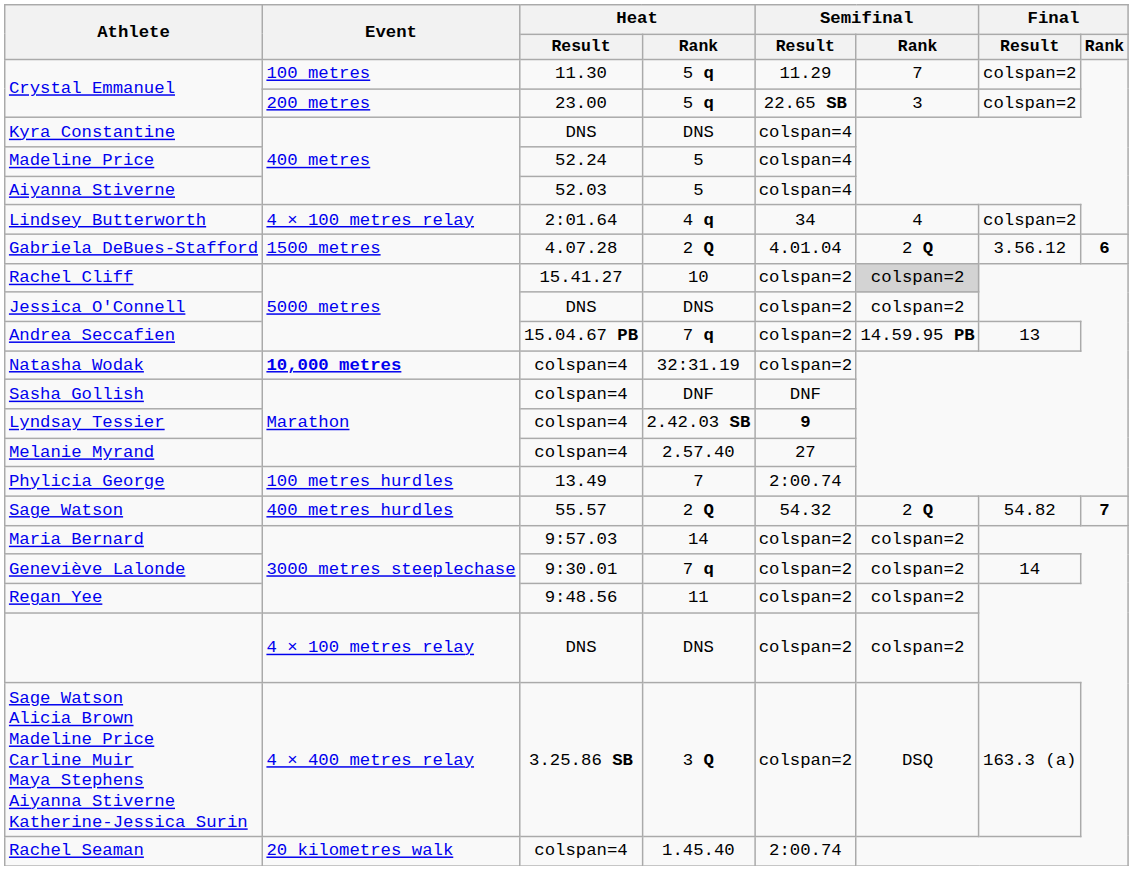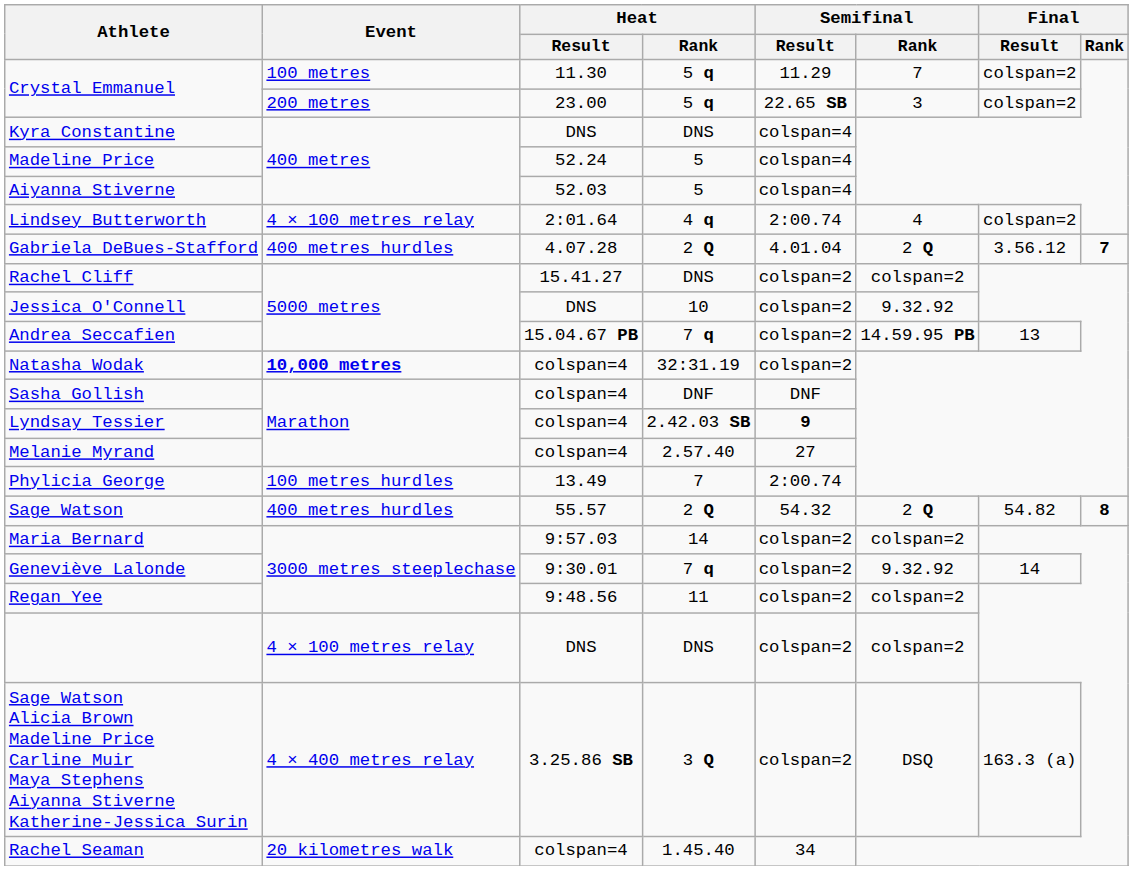Lindsey Butterworth | Semifinal / Result: 34 -> 2:00.74
Gabriela DeBues-Stafford | Event: 1500 metres -> 400 metres hurdles
Gabriela DeBues-Stafford | Final / Rank: 6 -> 7
Rachel Cliff | Heat / Rank: 10 -> DNS
Rachel Cliff | Semifinal / Rank: lightgrey background -> no background
Jessica O'Connell | Heat / Rank: DNS -> 10
Jessica O'Connell | Semifinal / Rank: colspan=2 -> 9.32.92
Sage Watson | Final / Rank: 7 -> 8
Geneviève Lalonde | Semifinal / Rank: colspan=2 -> 9.32.92
Rachel Seaman | Semifinal / Result: 2:00.74 -> 34
